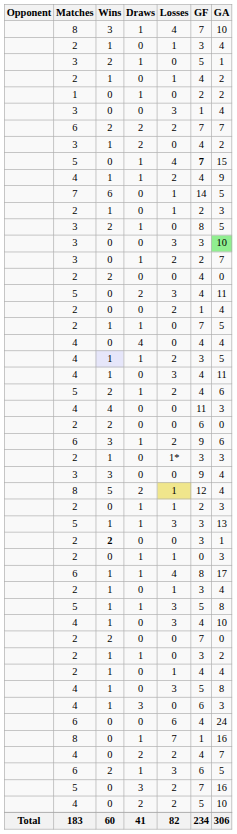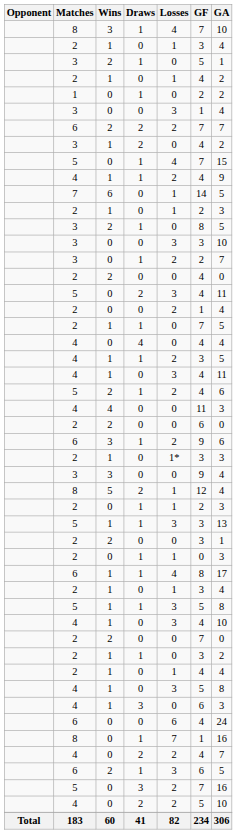row 10 | GF: bold -> normal
row 15 | GA: lightgreen background -> no background
row 22 | Wins: lavender background -> no background
row 30 | Losses: khaki background -> no background
row 33 | Wins: bold -> normal
